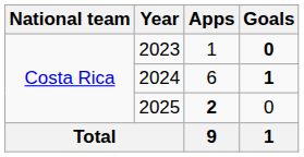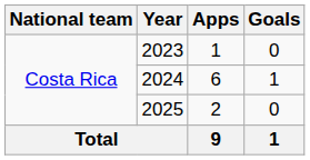2023 | Goals: bold -> normal
2024 | Goals: bold -> normal
2025 | Apps: bold -> normal
